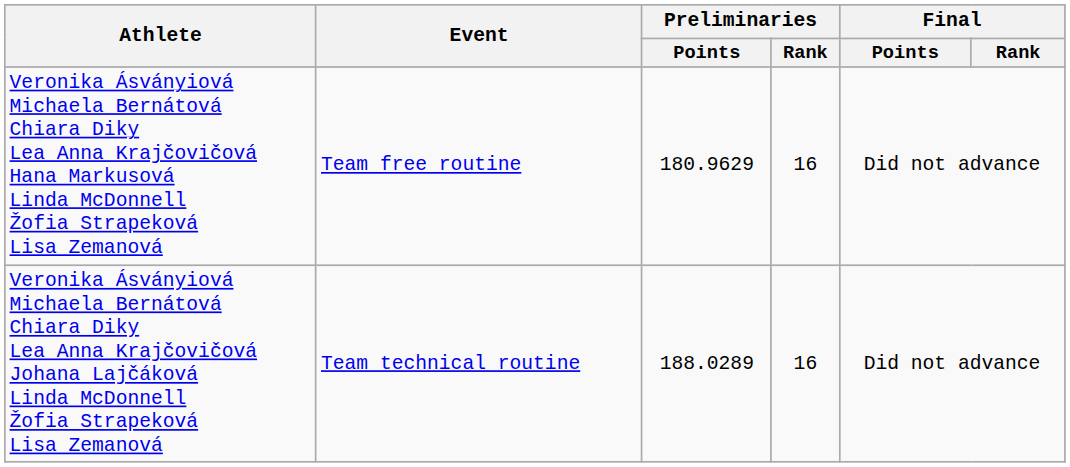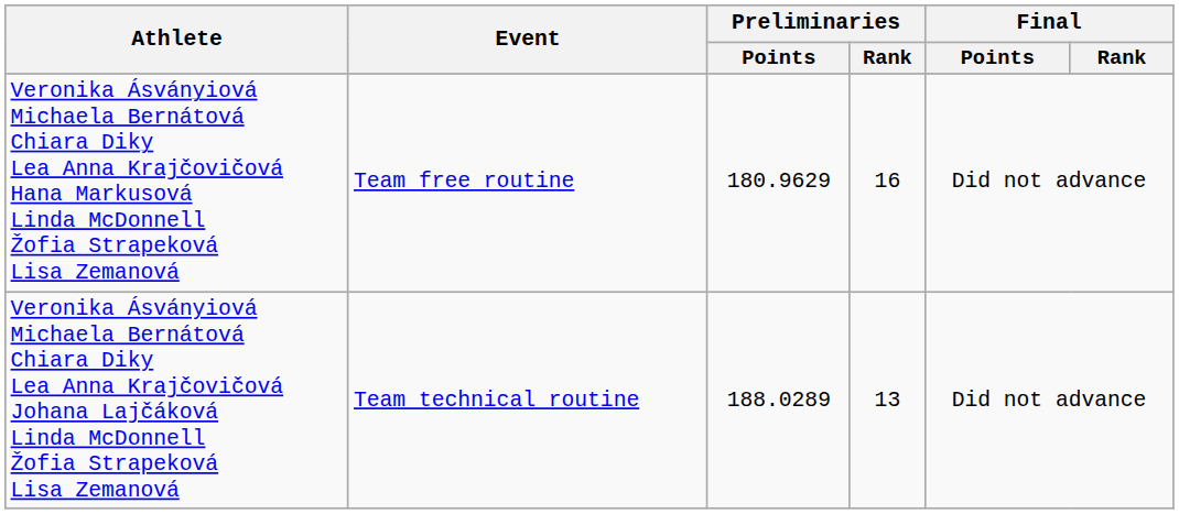row 4 | Preliminaries / Rank: 16 -> 13
